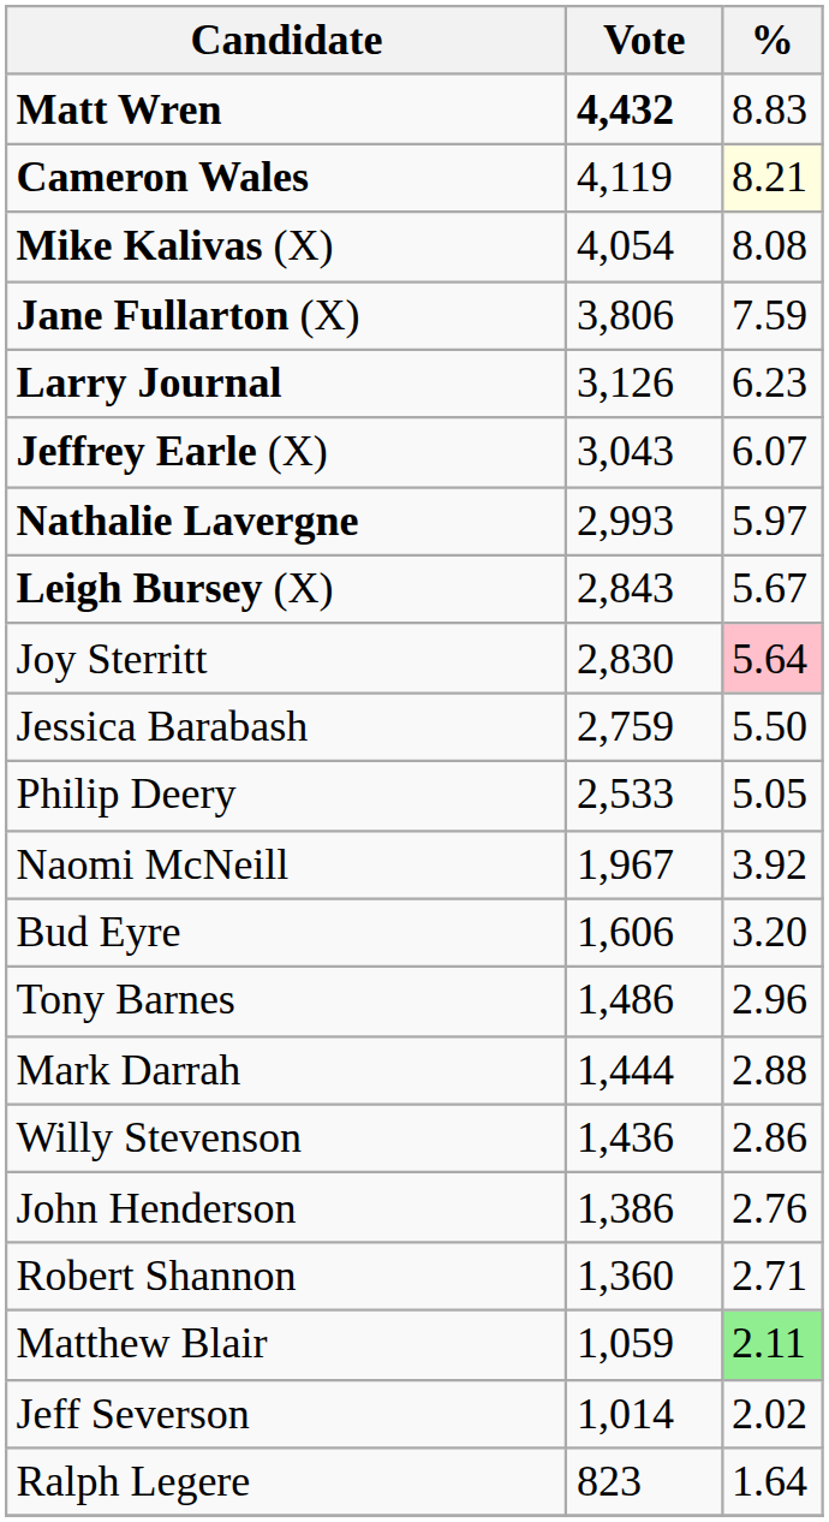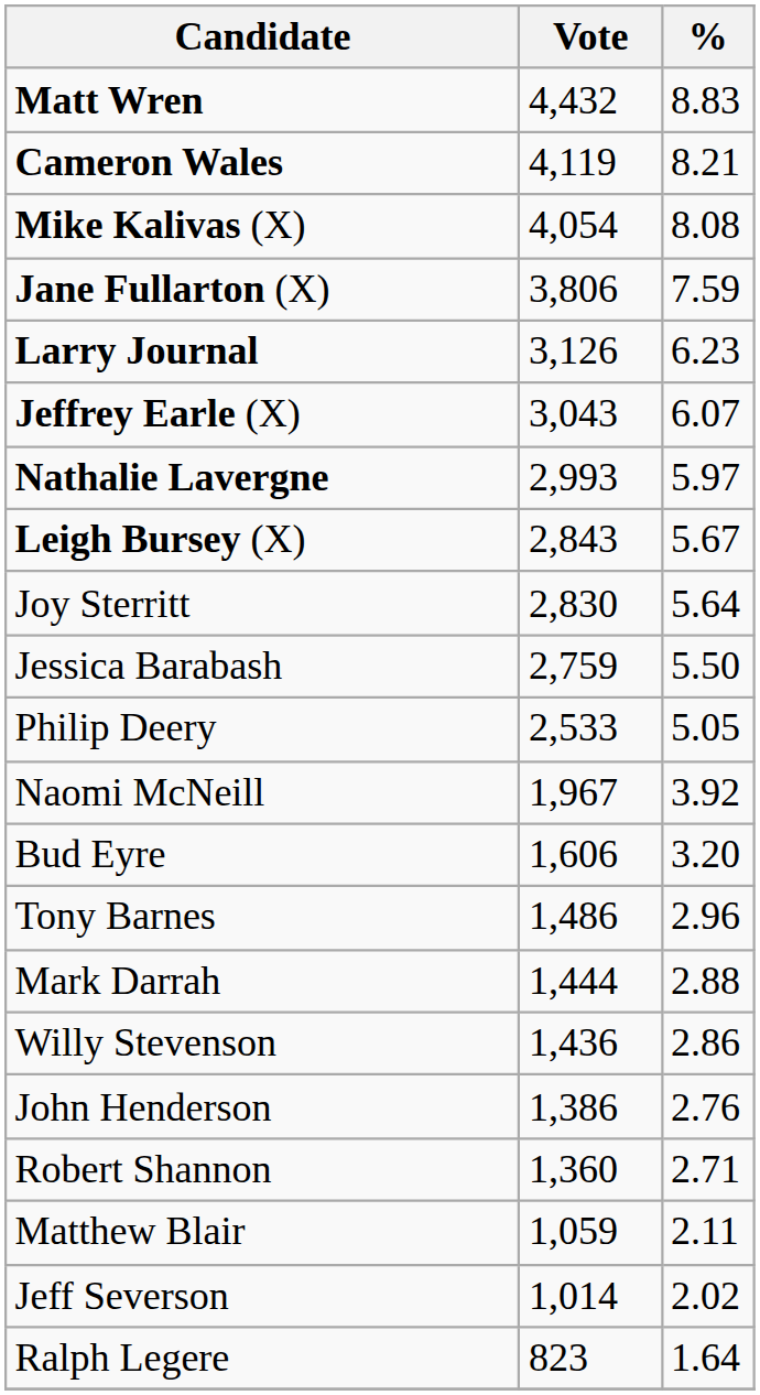Matt Wren | Vote: bold -> normal
Cameron Wales | %: lightyellow background -> no background
Joy Sterritt | %: pink background -> no background
Matthew Blair | %: lightgreen background -> no background
